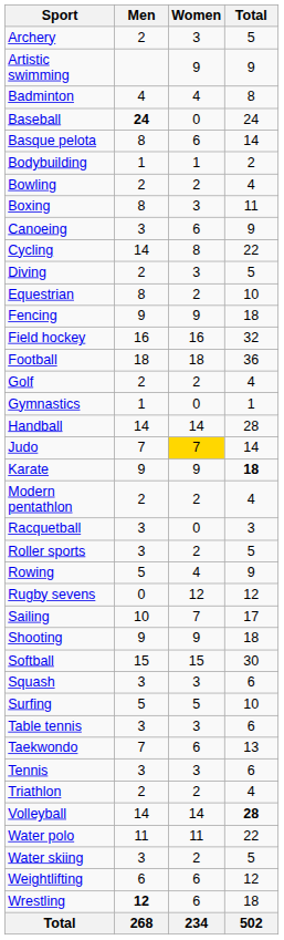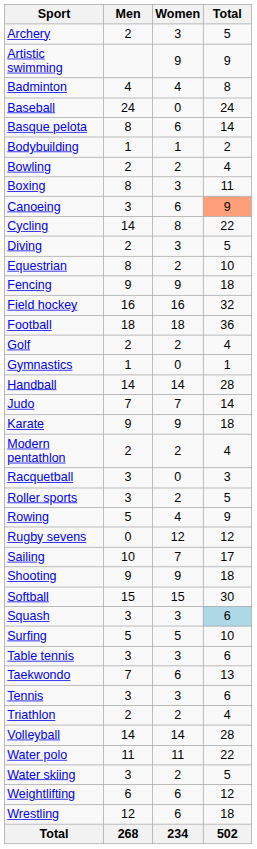Baseball | Men: bold -> normal
Canoeing | Total: no background -> lightsalmon background
Judo | Women: gold background -> no background
Karate | Total: bold -> normal
Squash | Total: no background -> lightblue background
Volleyball | Total: bold -> normal
Wrestling | Men: bold -> normal
